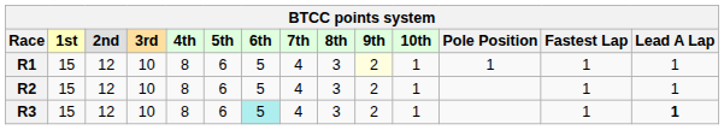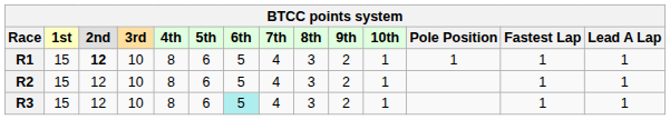R1 | 2nd: normal -> bold
R1 | 9th: lightyellow background -> no background
R3 | Lead A Lap: bold -> normal
